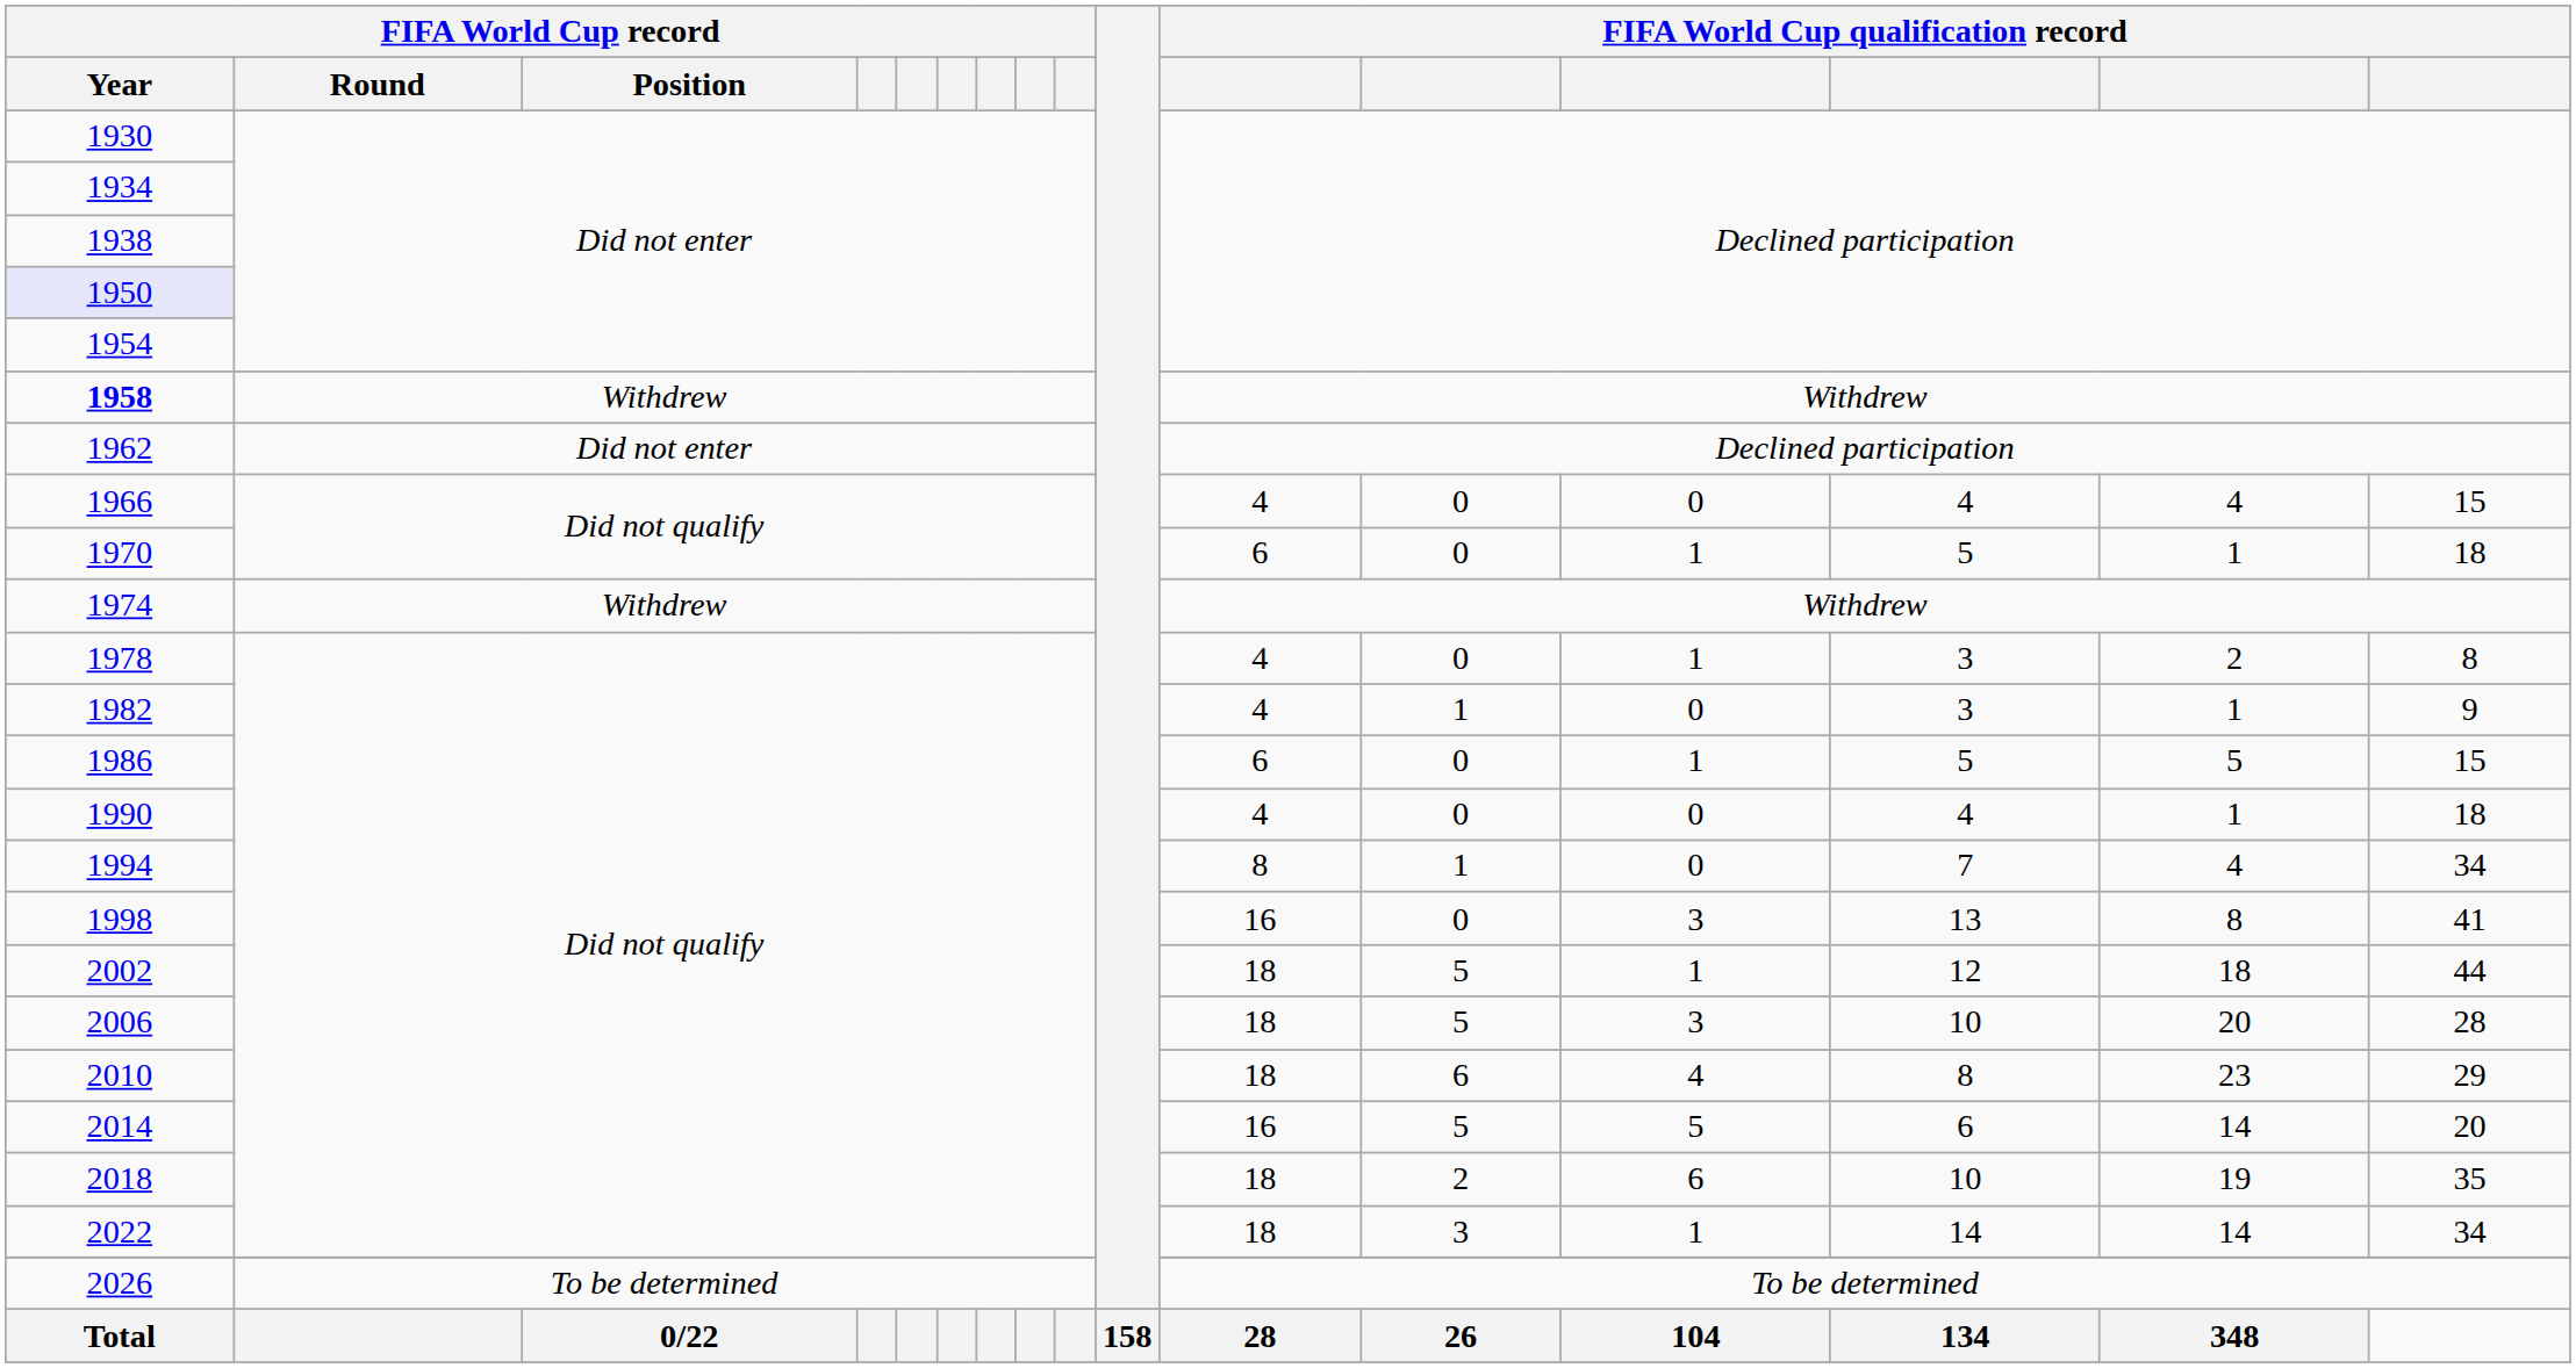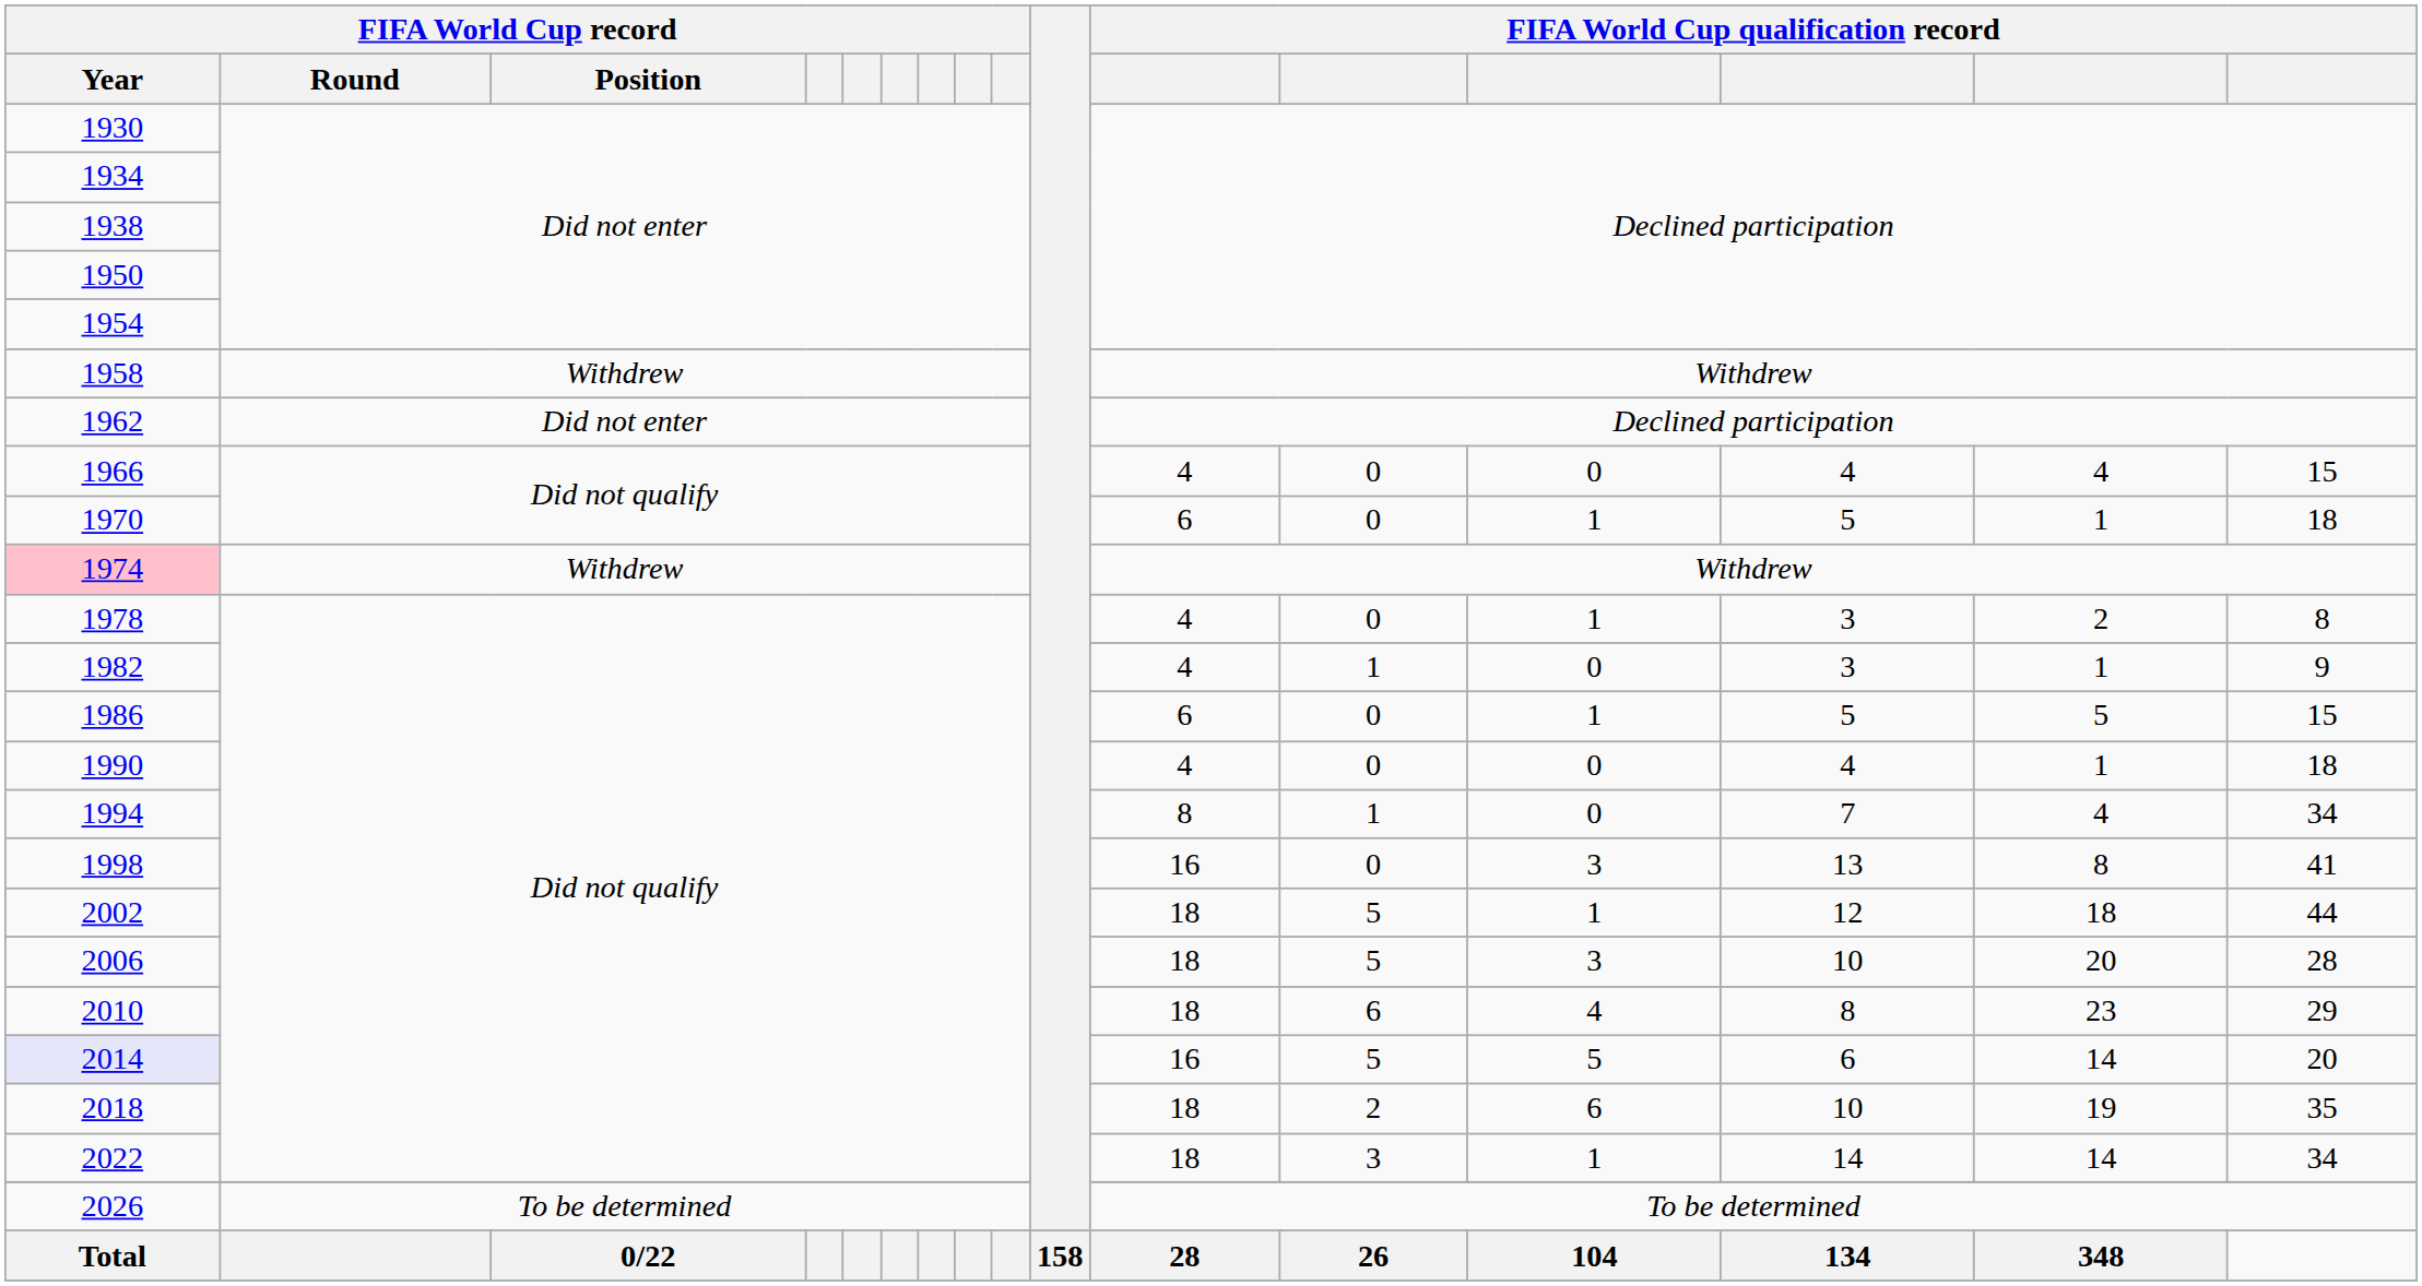1950 | FIFA World Cup record / Year: lavender background -> no background
1958 | FIFA World Cup record / Year: bold -> normal
1974 | FIFA World Cup record / Year: no background -> pink background
2014 | FIFA World Cup record / Year: no background -> lavender background
